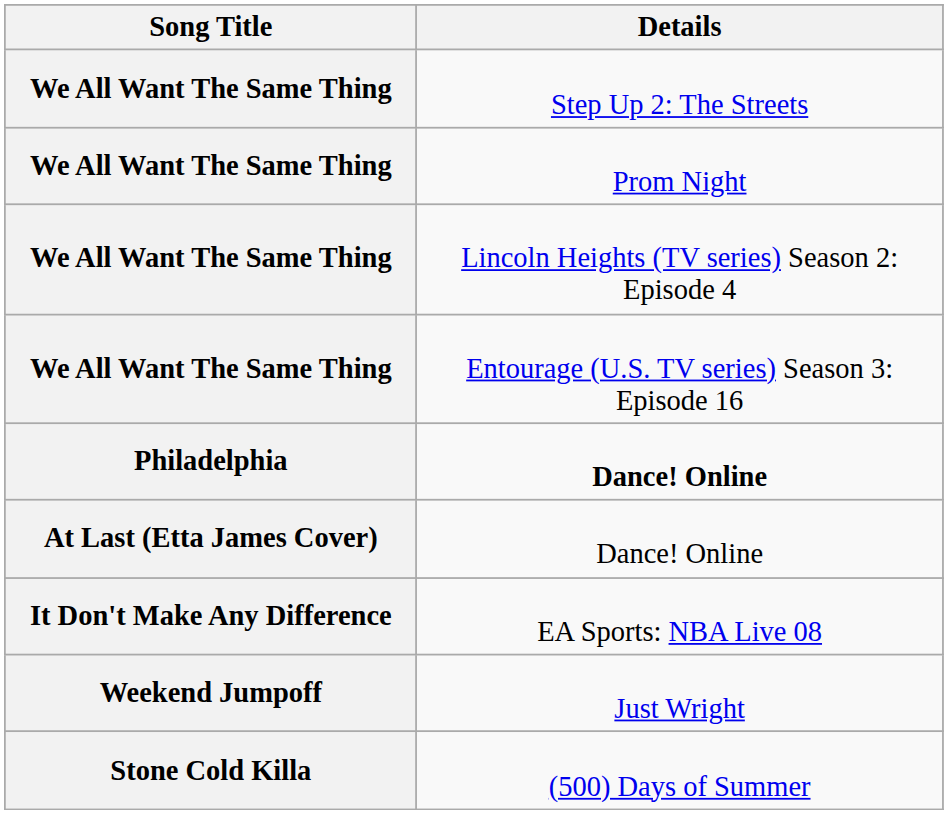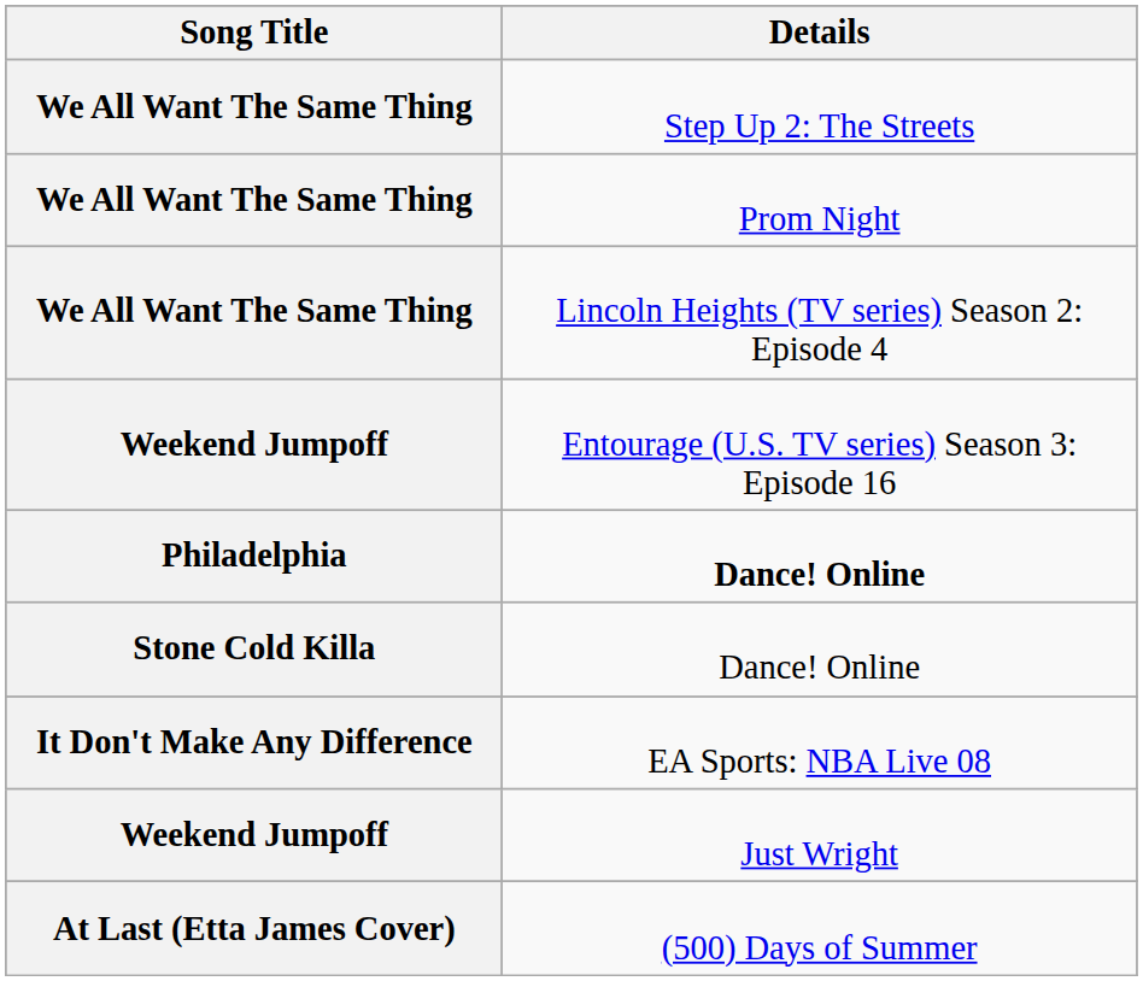row 5 | Song Title: We All Want The Same Thing -> Weekend Jumpoff
row 7 | Song Title: At Last (Etta James Cover) -> Stone Cold Killa
row 10 | Song Title: Stone Cold Killa -> At Last (Etta James Cover)
